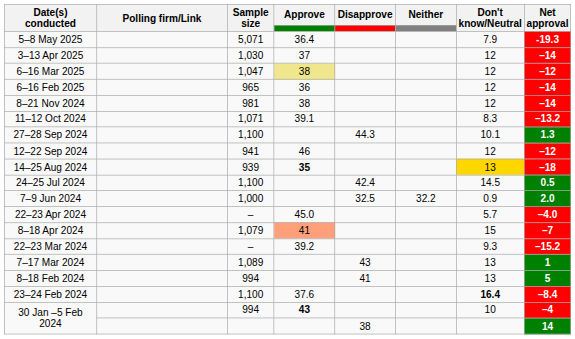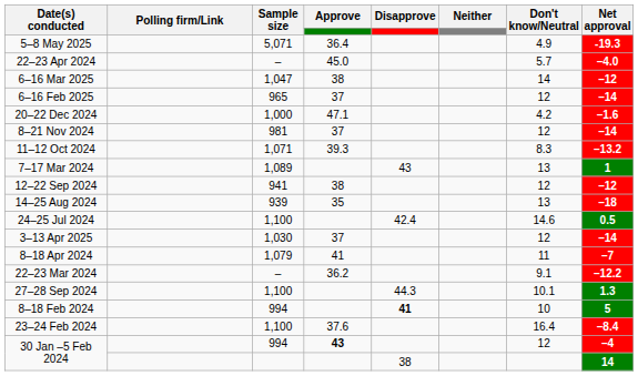5–8 May 2025 | Don't know/Neutral: 7.9 -> 4.9
rows swapped: 3–13 Apr 2025 <-> 22–23 Apr 2024
6–16 Mar 2025 | Approve: khaki background -> no background
6–16 Mar 2025 | Don't know/Neutral: 12 -> 14
6–16 Feb 2025 | Approve: 36 -> 37
+ row: 20–22 Dec 2024 | 1,000 | 47.1 | 4.2 | –1.6
8–21 Nov 2024 | Approve: 38 -> 37
11–12 Oct 2024 | Approve: 39.1 -> 39.3
rows swapped: 27–28 Sep 2024 <-> 7–17 Mar 2024
12–22 Sep 2024 | Approve: 46 -> 38
14–25 Aug 2024 | Approve: bold -> normal
14–25 Aug 2024 | Don't know/Neutral: gold background -> no background
24–25 Jul 2024 | Don't know/Neutral: 14.5 -> 14.6
- row: 7–9 Jun 2024 | 1,000 | 32.5 | 32.2 | 0.9 | 2.0
8–18 Apr 2024 | Approve: lightsalmon background -> no background
8–18 Apr 2024 | Don't know/Neutral: 15 -> 11
22–23 Mar 2024 | Approve: 39.2 -> 36.2
22–23 Mar 2024 | Don't know/Neutral: 9.3 -> 9.1
22–23 Mar 2024 | Net approval: –15.2 -> –12.2
8–18 Feb 2024 | Disapprove: normal -> bold
8–18 Feb 2024 | Don't know/Neutral: 13 -> 10
23–24 Feb 2024 | Don't know/Neutral: bold -> normal
30 Jan –5 Feb 2024 / 994 | Don't know/Neutral: 10 -> 12
